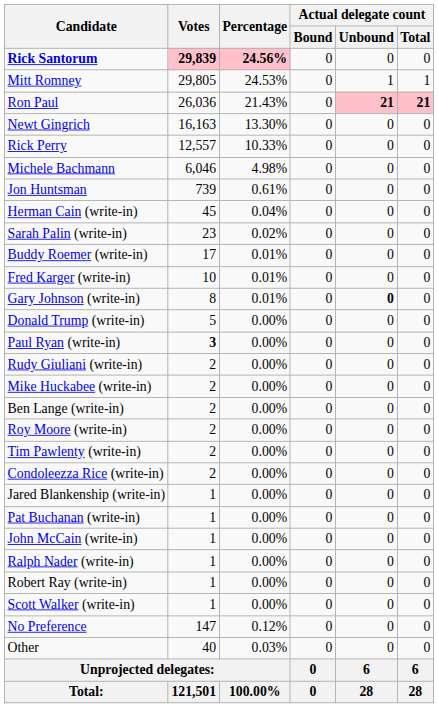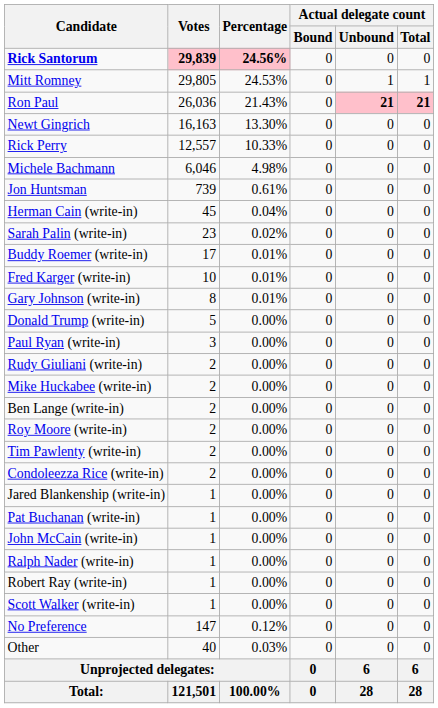Gary Johnson (write-in) | Actual delegate count / Unbound: bold -> normal
Paul Ryan (write-in) | Votes: bold -> normal
